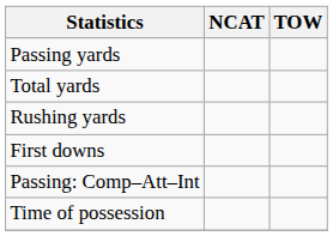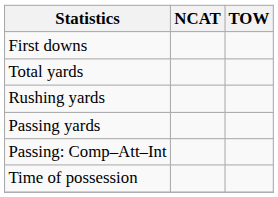rows swapped: First downs <-> Passing yards
